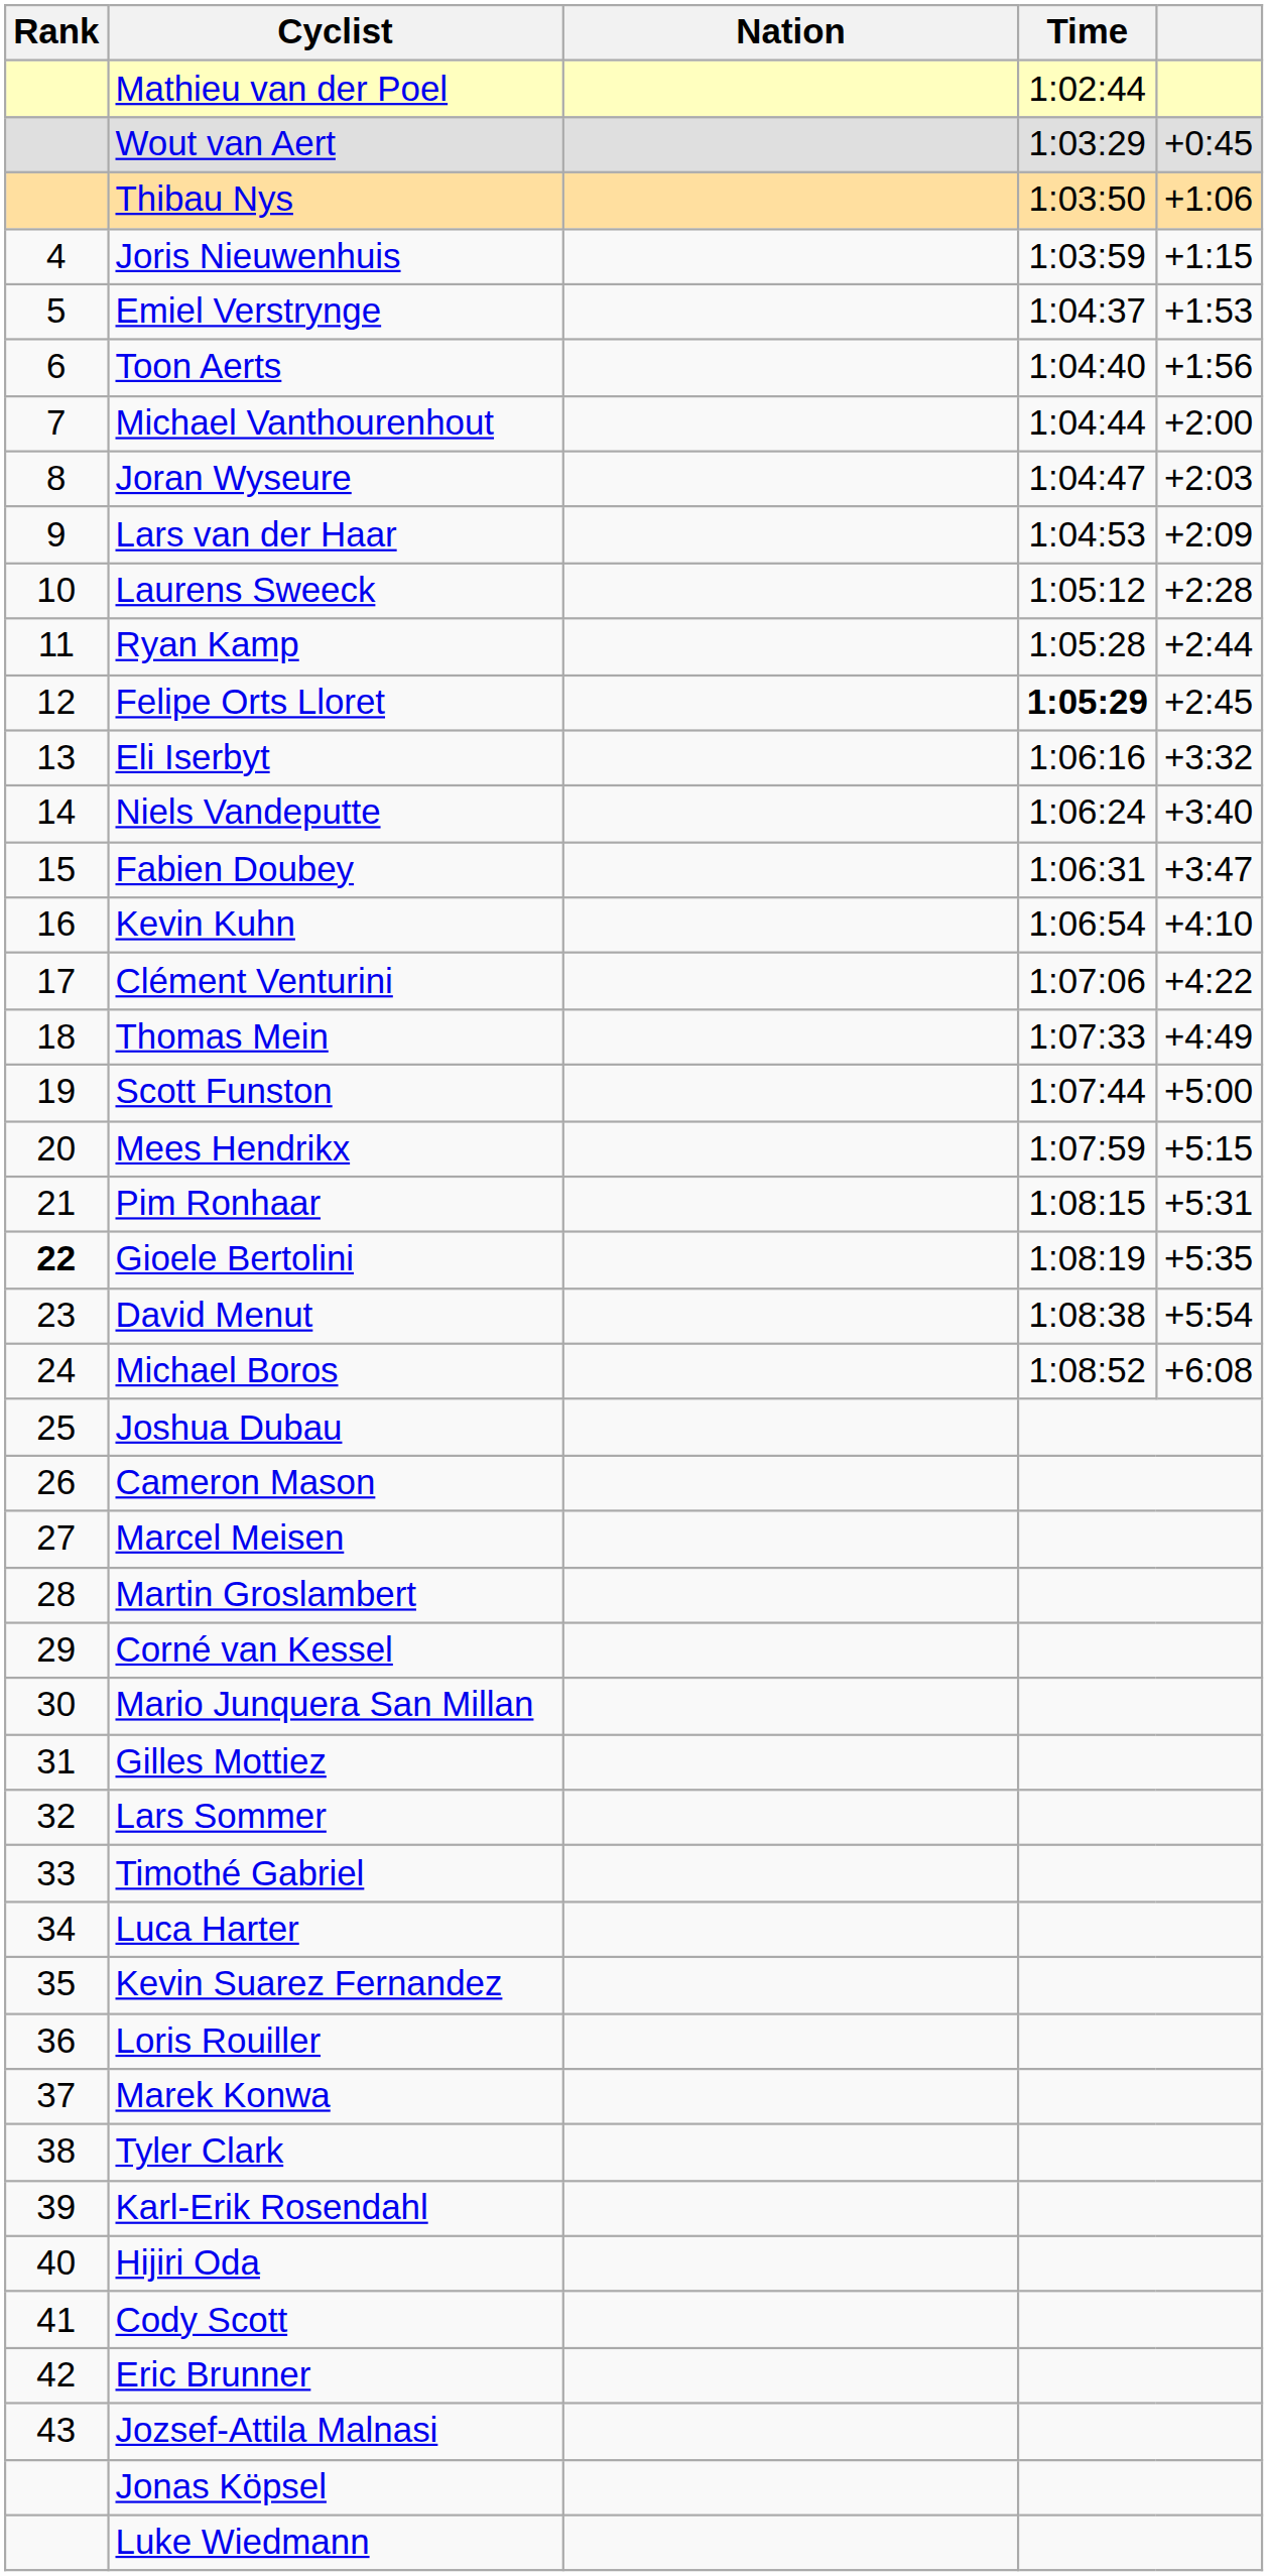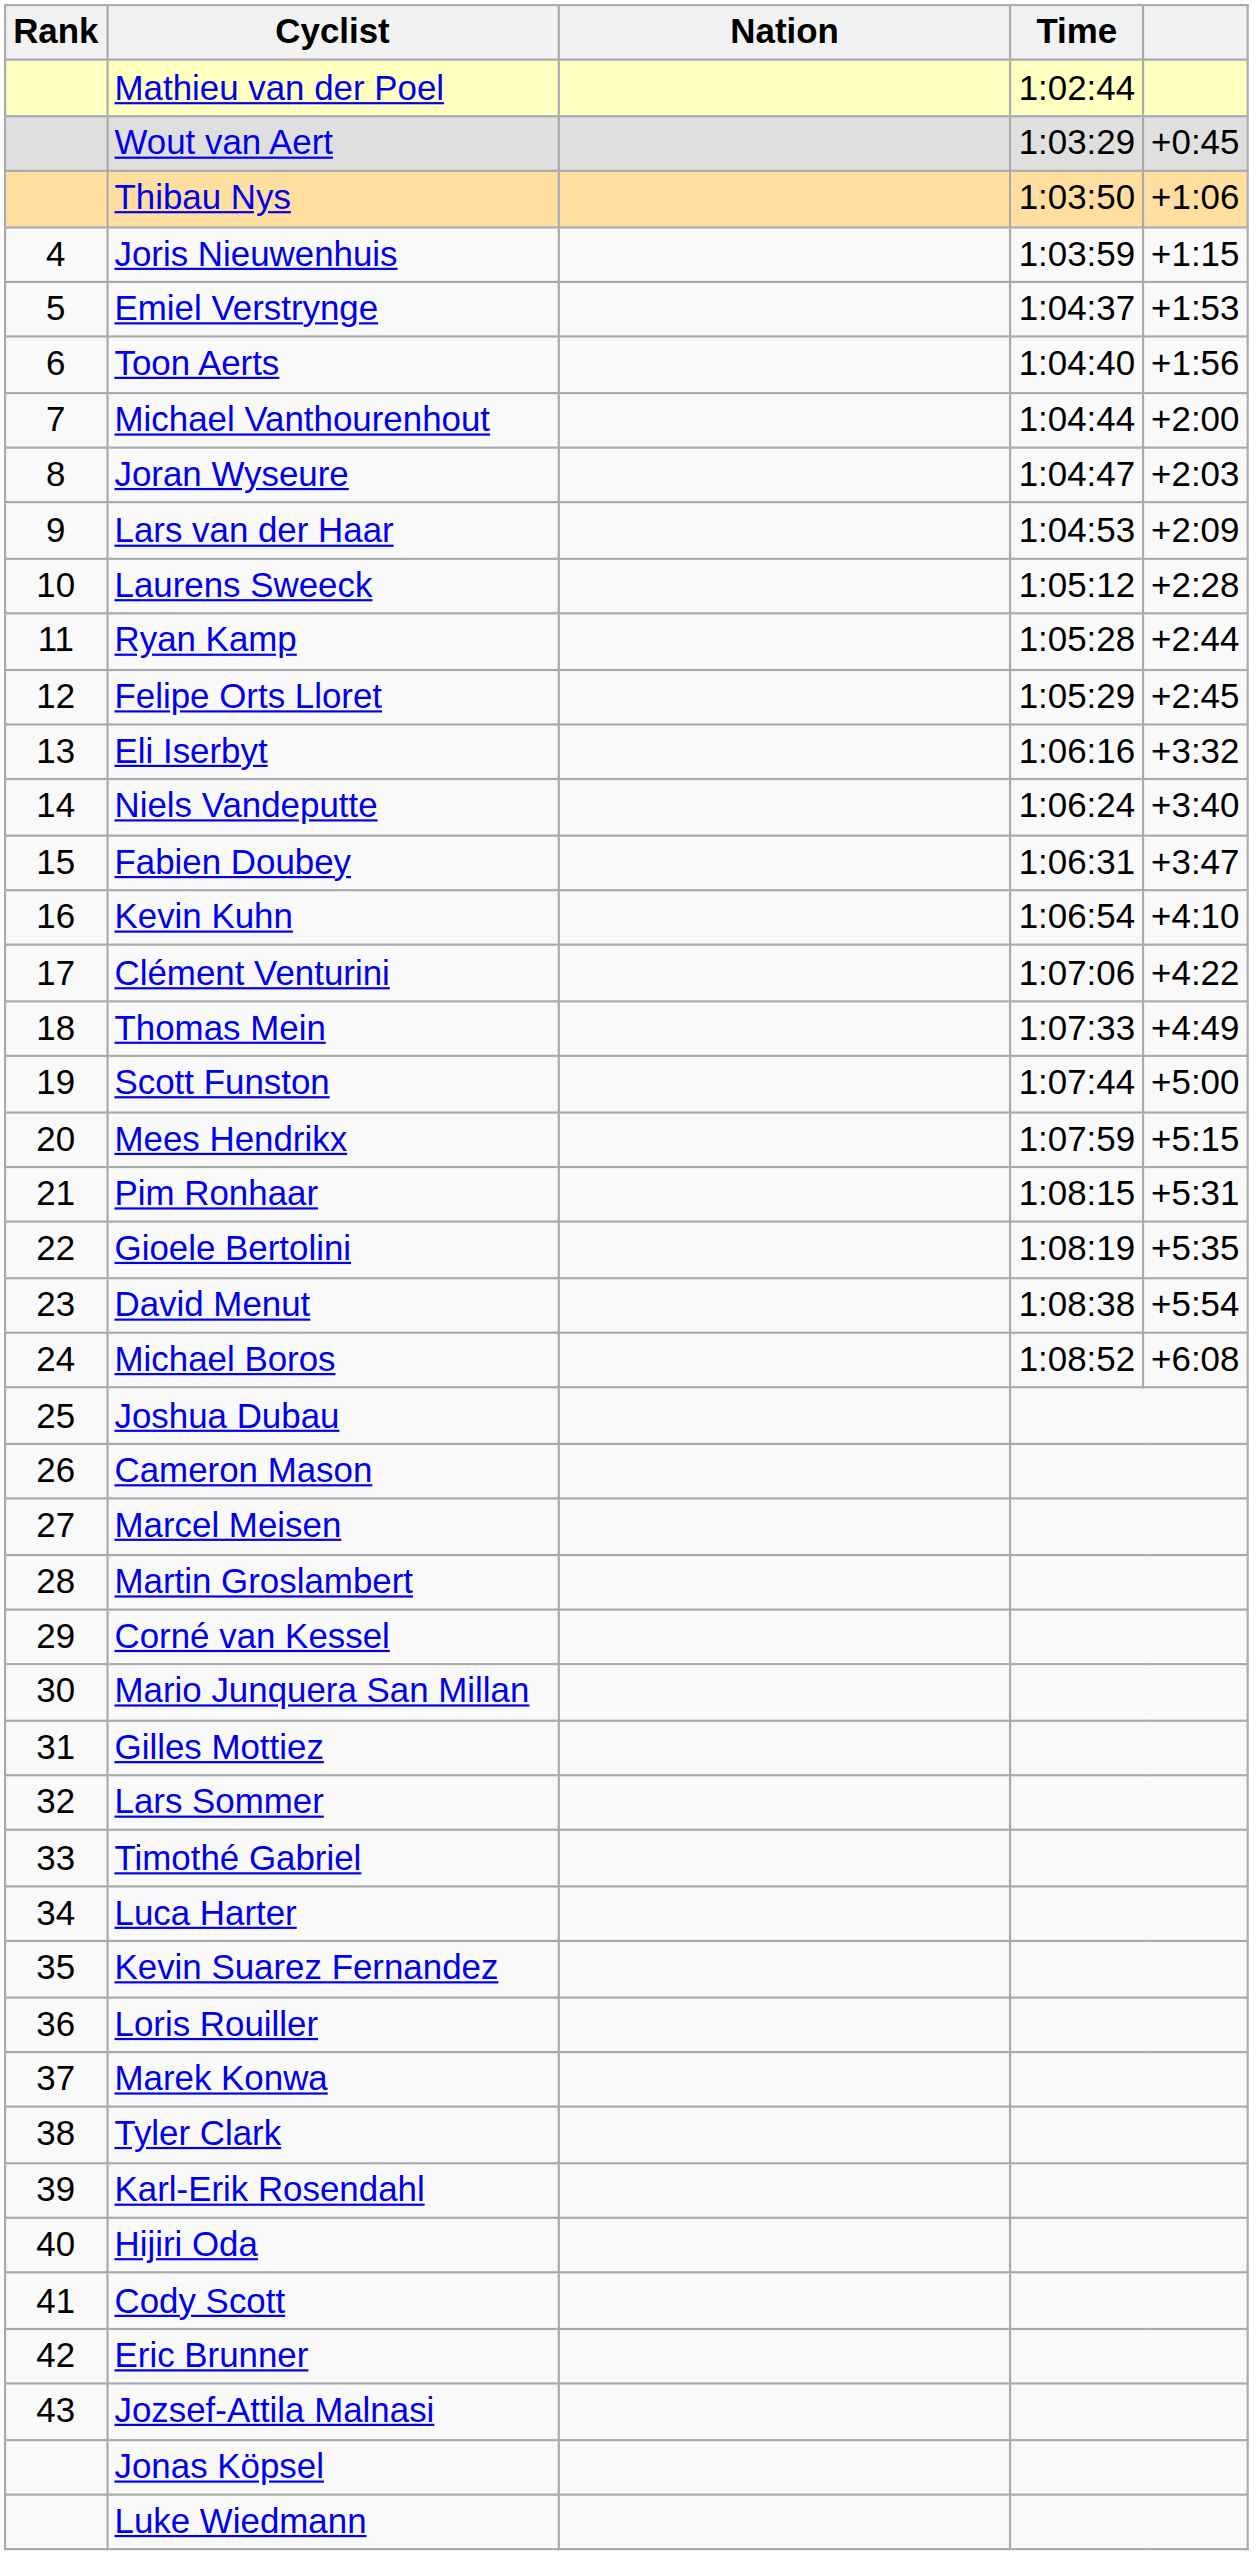Felipe Orts Lloret | Time: bold -> normal
Gioele Bertolini | Rank: bold -> normal
